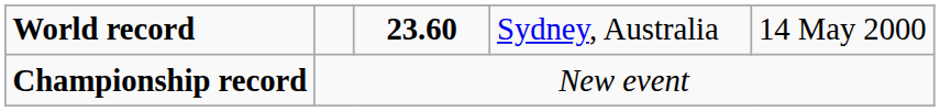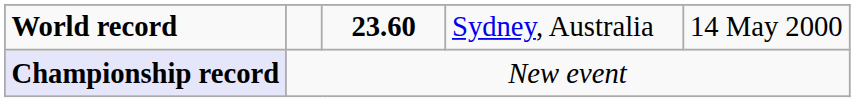Championship record | column 1: no background -> lavender background
